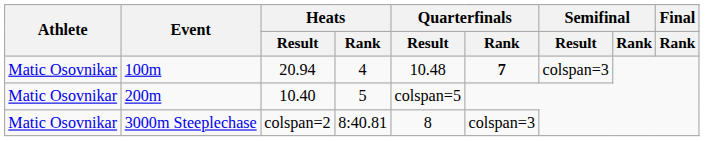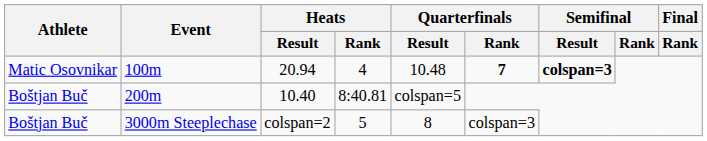100m | Semifinal / Result: normal -> bold
200m | Athlete: Matic Osovnikar -> Boštjan Buč
200m | Heats / Rank: 5 -> 8:40.81
3000m Steeplechase | Athlete: Matic Osovnikar -> Boštjan Buč
3000m Steeplechase | Heats / Rank: 8:40.81 -> 5
